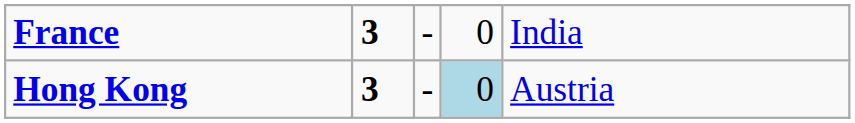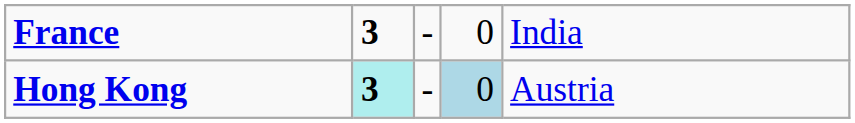Hong Kong | column 2: no background -> paleturquoise background
